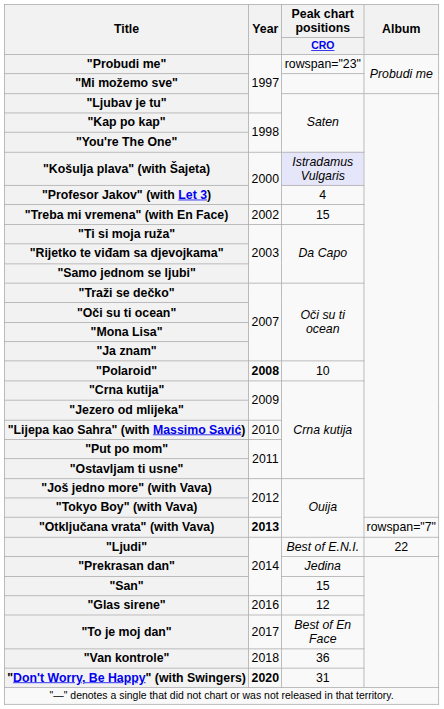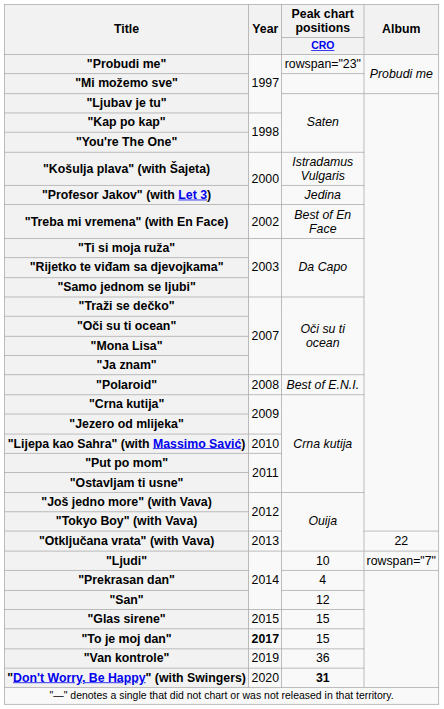"Košulja plava" (with Šajeta) | Peak chart positions / CRO: lavender background -> no background
"Profesor Jakov" (with Let 3) | Peak chart positions / CRO: 4 -> Jedina
"Treba mi vremena" (with En Face) | Peak chart positions / CRO: 15 -> Best of En Face
"Polaroid" | Year: bold -> normal
"Polaroid" | Peak chart positions / CRO: 10 -> Best of E.N.I.
"Otključana vrata" (with Vava) | Year: bold -> normal
"Otključana vrata" (with Vava) | Album: rowspan="7" -> 22
"Ljudi" | Peak chart positions / CRO: Best of E.N.I. -> 10
"Ljudi" | Album: 22 -> rowspan="7"
"Prekrasan dan" | Peak chart positions / CRO: Jedina -> 4
"San" | Peak chart positions / CRO: 15 -> 12
"Glas sirene" | Year: 2016 -> 2015
"Glas sirene" | Peak chart positions / CRO: 12 -> 15
"To je moj dan" | Year: normal -> bold
"To je moj dan" | Peak chart positions / CRO: Best of En Face -> 15
"Van kontrole" | Year: 2018 -> 2019
"Don't Worry, Be Happy" (with Swingers) | Year: bold -> normal
"Don't Worry, Be Happy" (with Swingers) | Peak chart positions / CRO: normal -> bold
